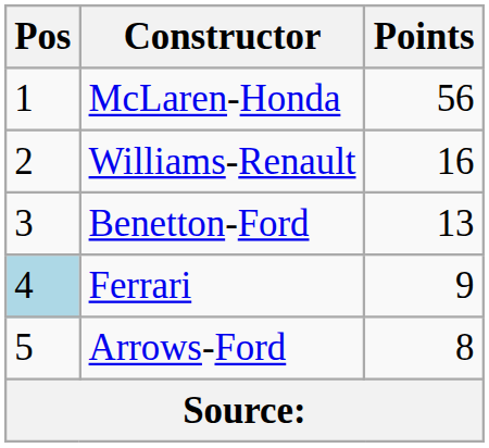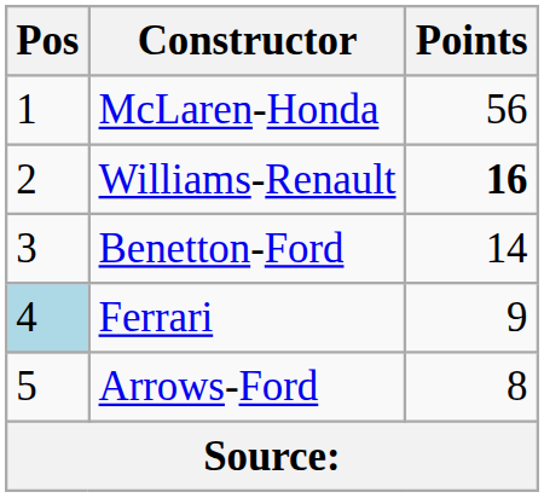Williams-Renault | Points: normal -> bold
Benetton-Ford | Points: 13 -> 14
